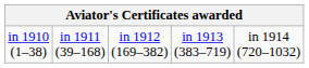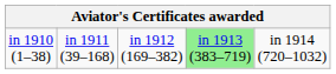in 1910 (1–38) | column 4: no background -> lightgreen background
